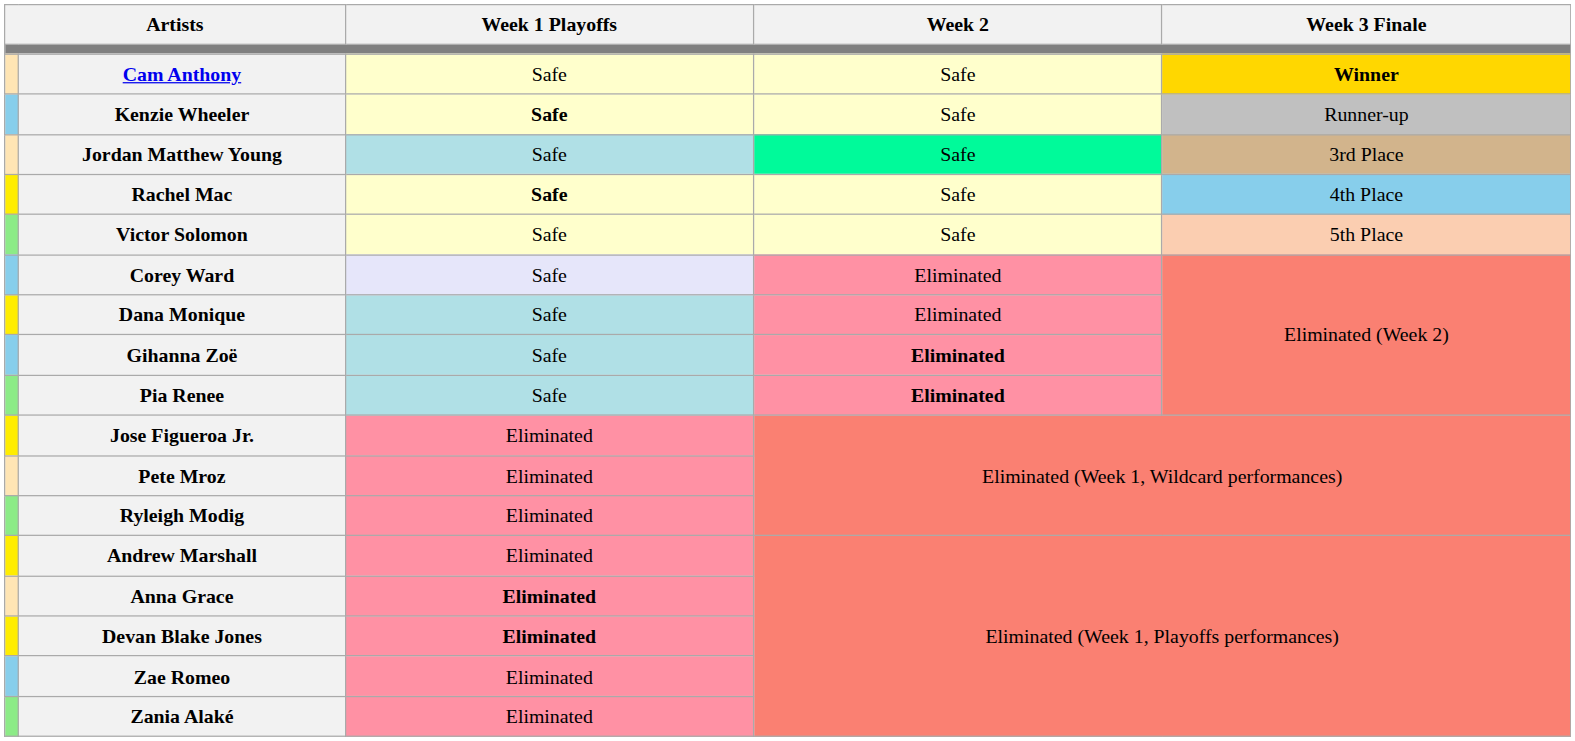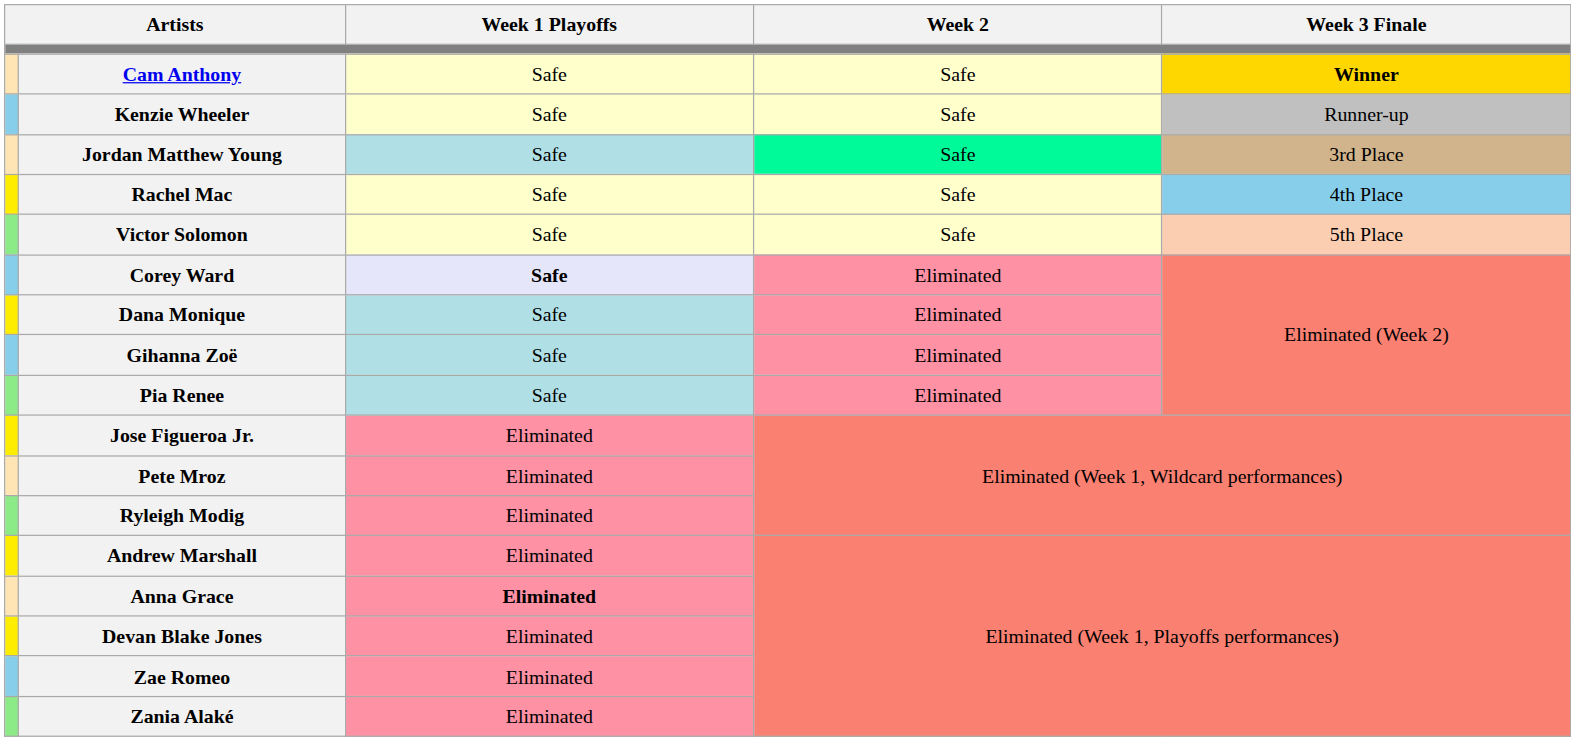Kenzie Wheeler | Week 1 Playoffs: bold -> normal
Rachel Mac | Week 1 Playoffs: bold -> normal
Corey Ward | Week 1 Playoffs: normal -> bold
Gihanna Zoë | Week 2: bold -> normal
Pia Renee | Week 2: bold -> normal
Devan Blake Jones | Week 1 Playoffs: bold -> normal
